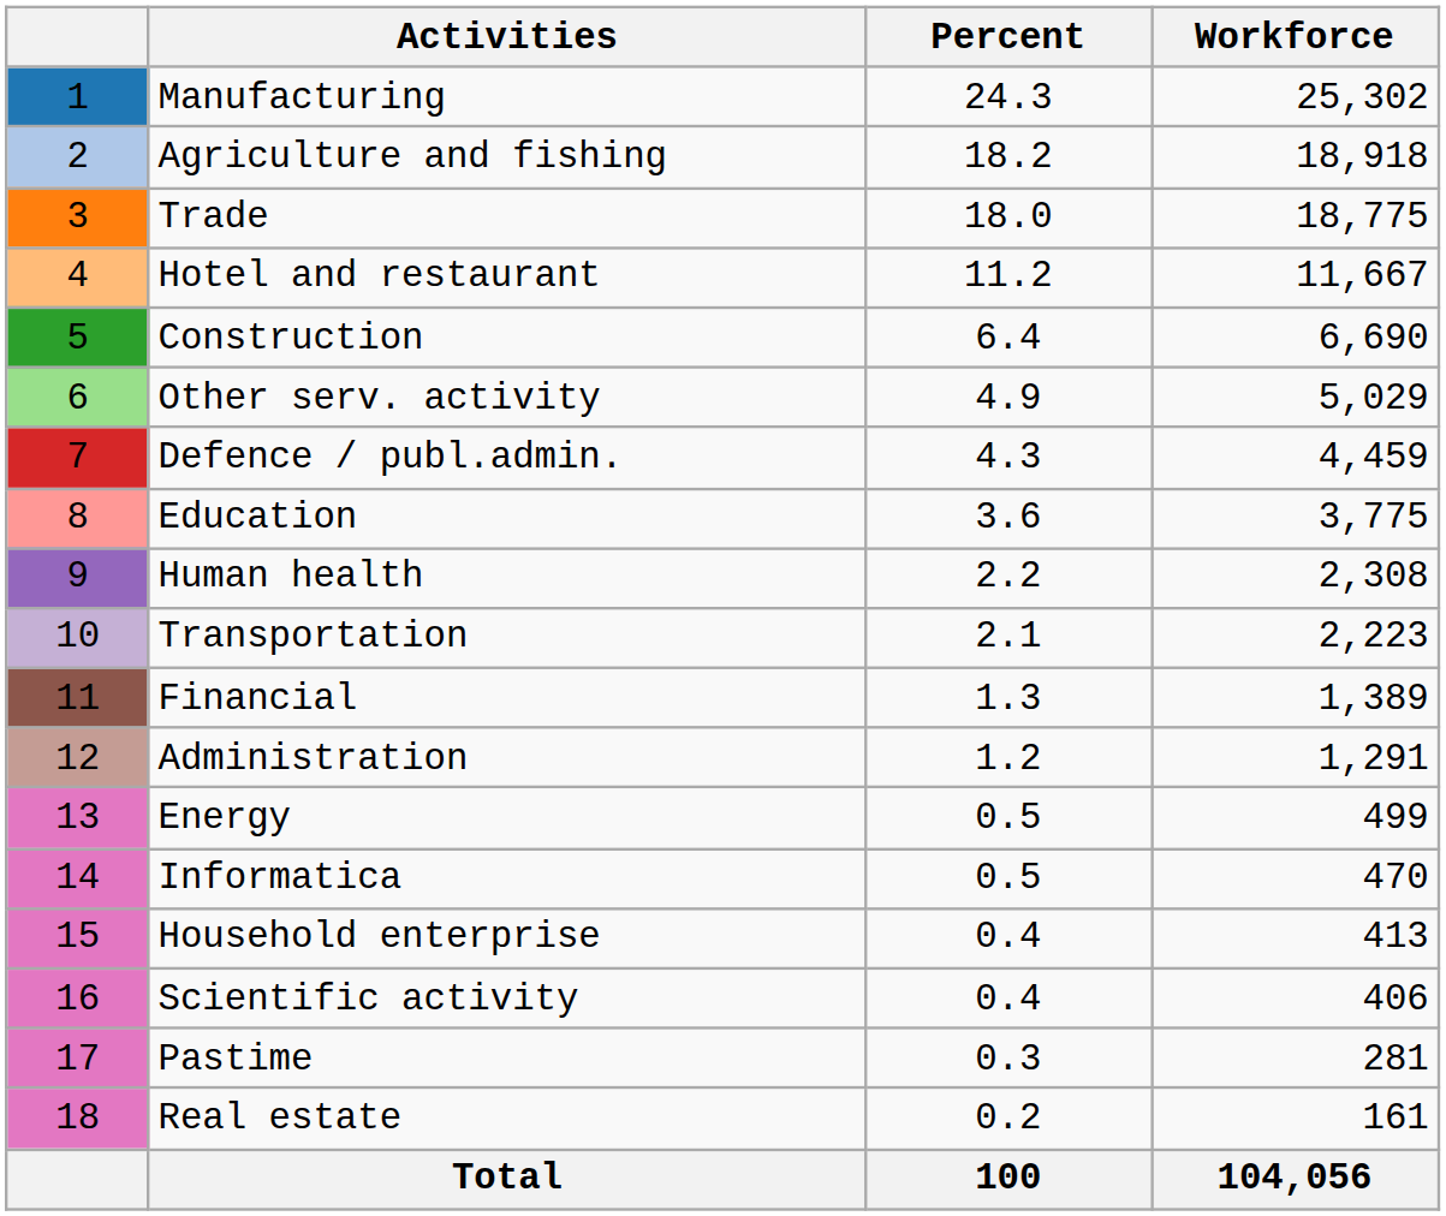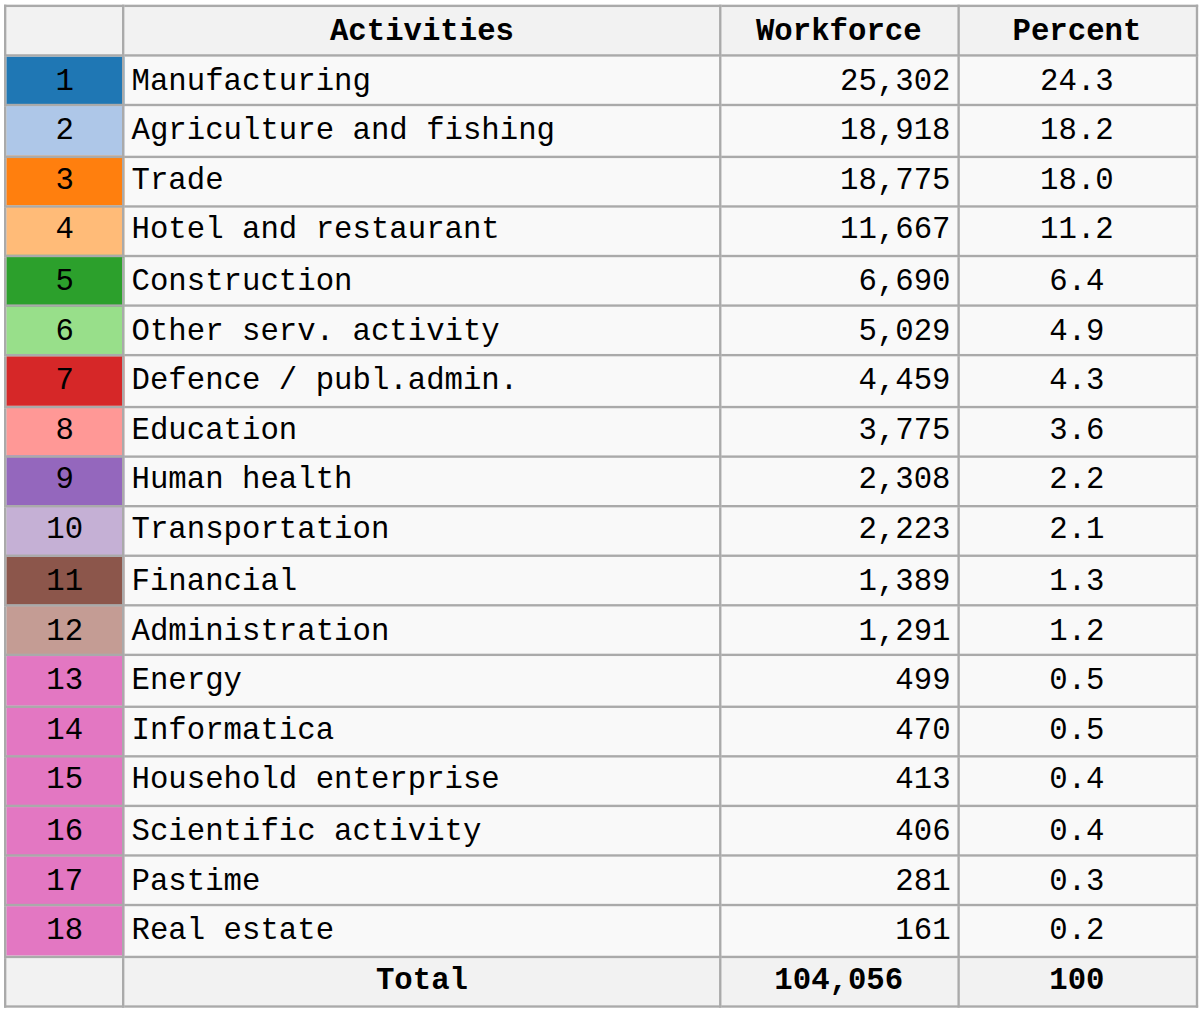columns swapped: Workforce <-> Percent
